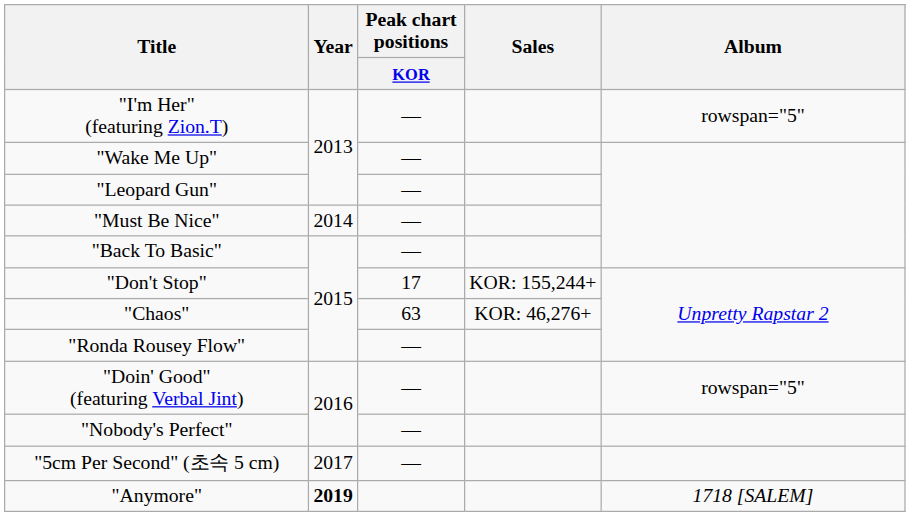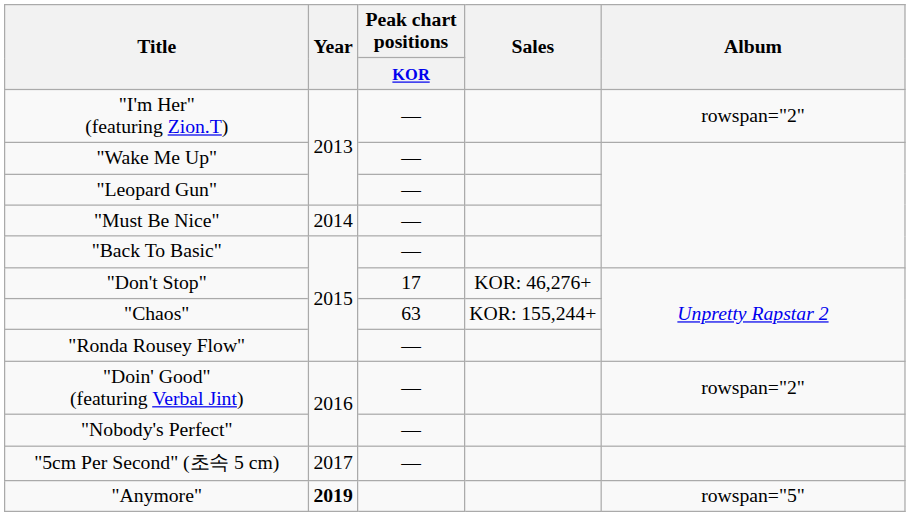"I'm Her" (featuring Zion.T) | Album: rowspan="5" -> rowspan="2"
"Don't Stop" | Sales: KOR: 155,244+ -> KOR: 46,276+
"Chaos" | Sales: KOR: 46,276+ -> KOR: 155,244+
"Doin' Good" (featuring Verbal Jint) | Album: rowspan="5" -> rowspan="2"
"Anymore" | Album: 1718 [SALEM] -> rowspan="5"
